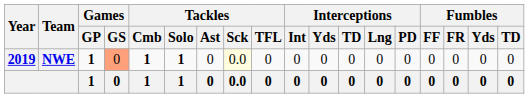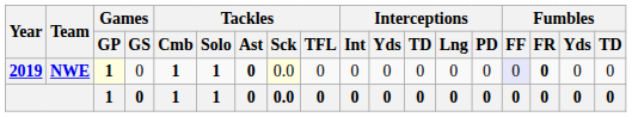NWE | Games / GP: no background -> lightyellow background
NWE | Games / GS: lightsalmon background -> no background
NWE | Tackles / Ast: normal -> bold
NWE | Fumbles / FF: no background -> lavender background
NWE | Fumbles / FR: normal -> bold
